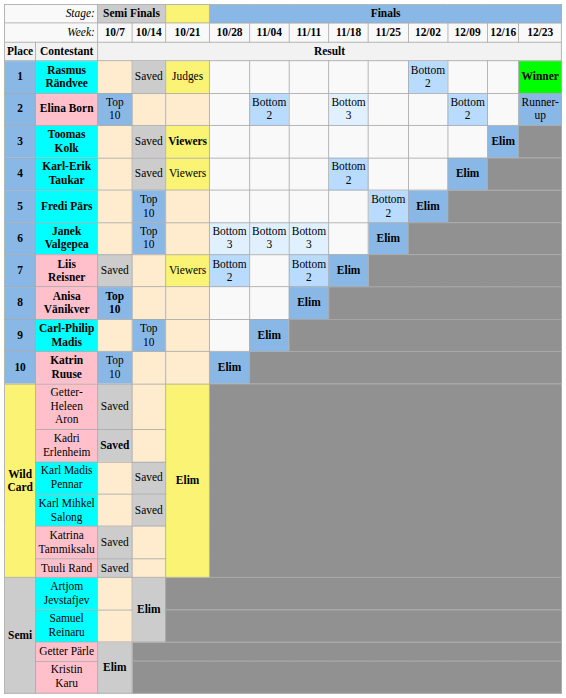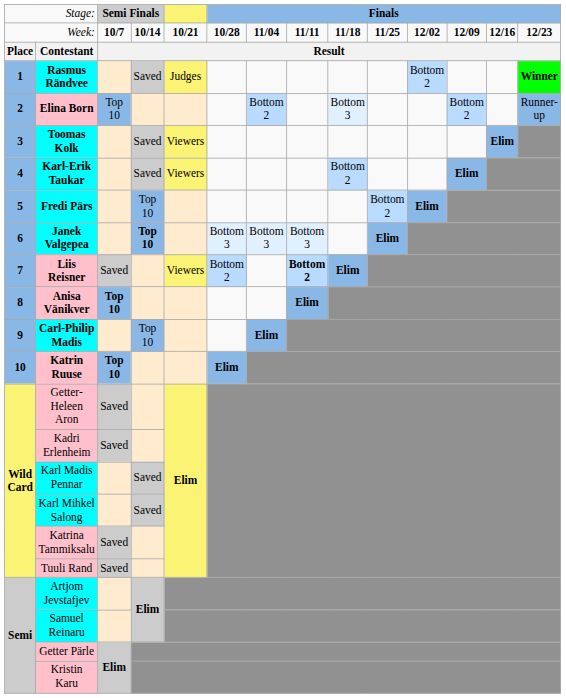Toomas Kolk | column 5: bold -> normal
Janek Valgepea | column 4: normal -> bold
Liis Reisner | column 8: normal -> bold
Katrin Ruuse | column 3: normal -> bold
Kadri Erlenheim | column 3: bold -> normal
